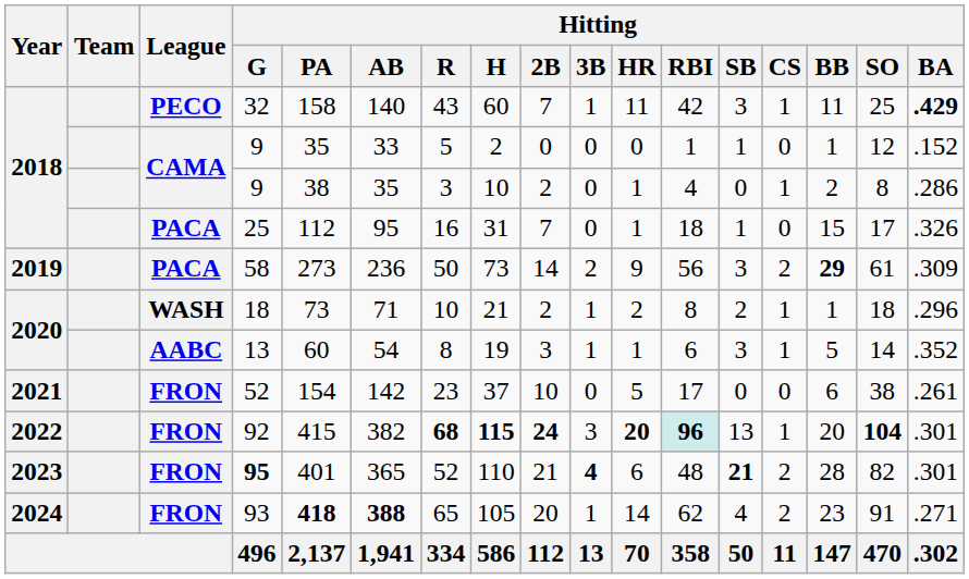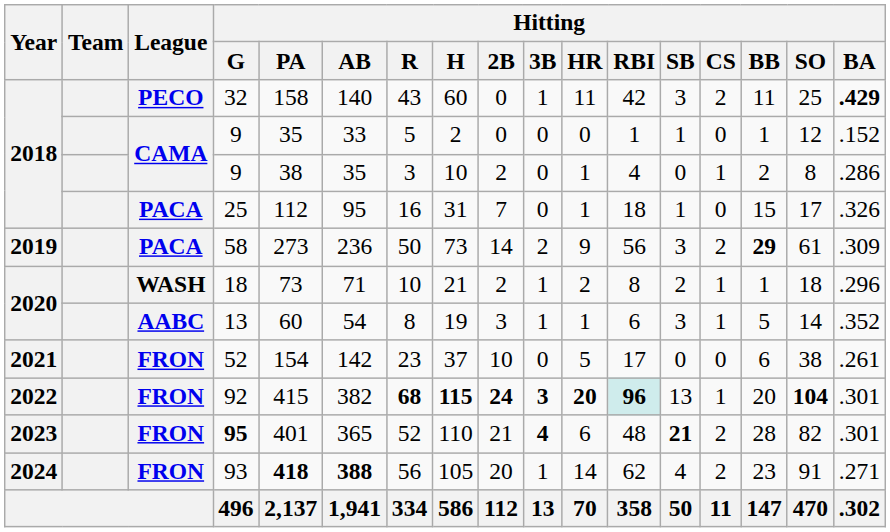32 | Hitting / 2B: 7 -> 0
32 | Hitting / CS: 1 -> 2
92 | Hitting / 3B: normal -> bold
93 | Hitting / R: 65 -> 56
